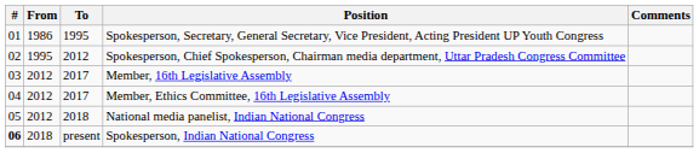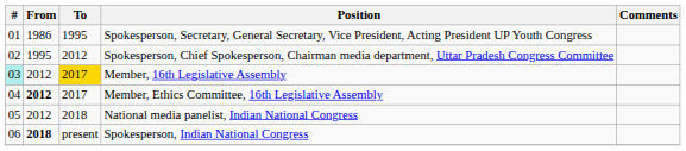Member, 16th Legislative Assembly | #: no background -> paleturquoise background
Member, 16th Legislative Assembly | To: no background -> gold background
Member, Ethics Committee, 16th Legislative Assembly | From: normal -> bold
Spokesperson, Indian National Congress | #: bold -> normal
Spokesperson, Indian National Congress | From: normal -> bold
